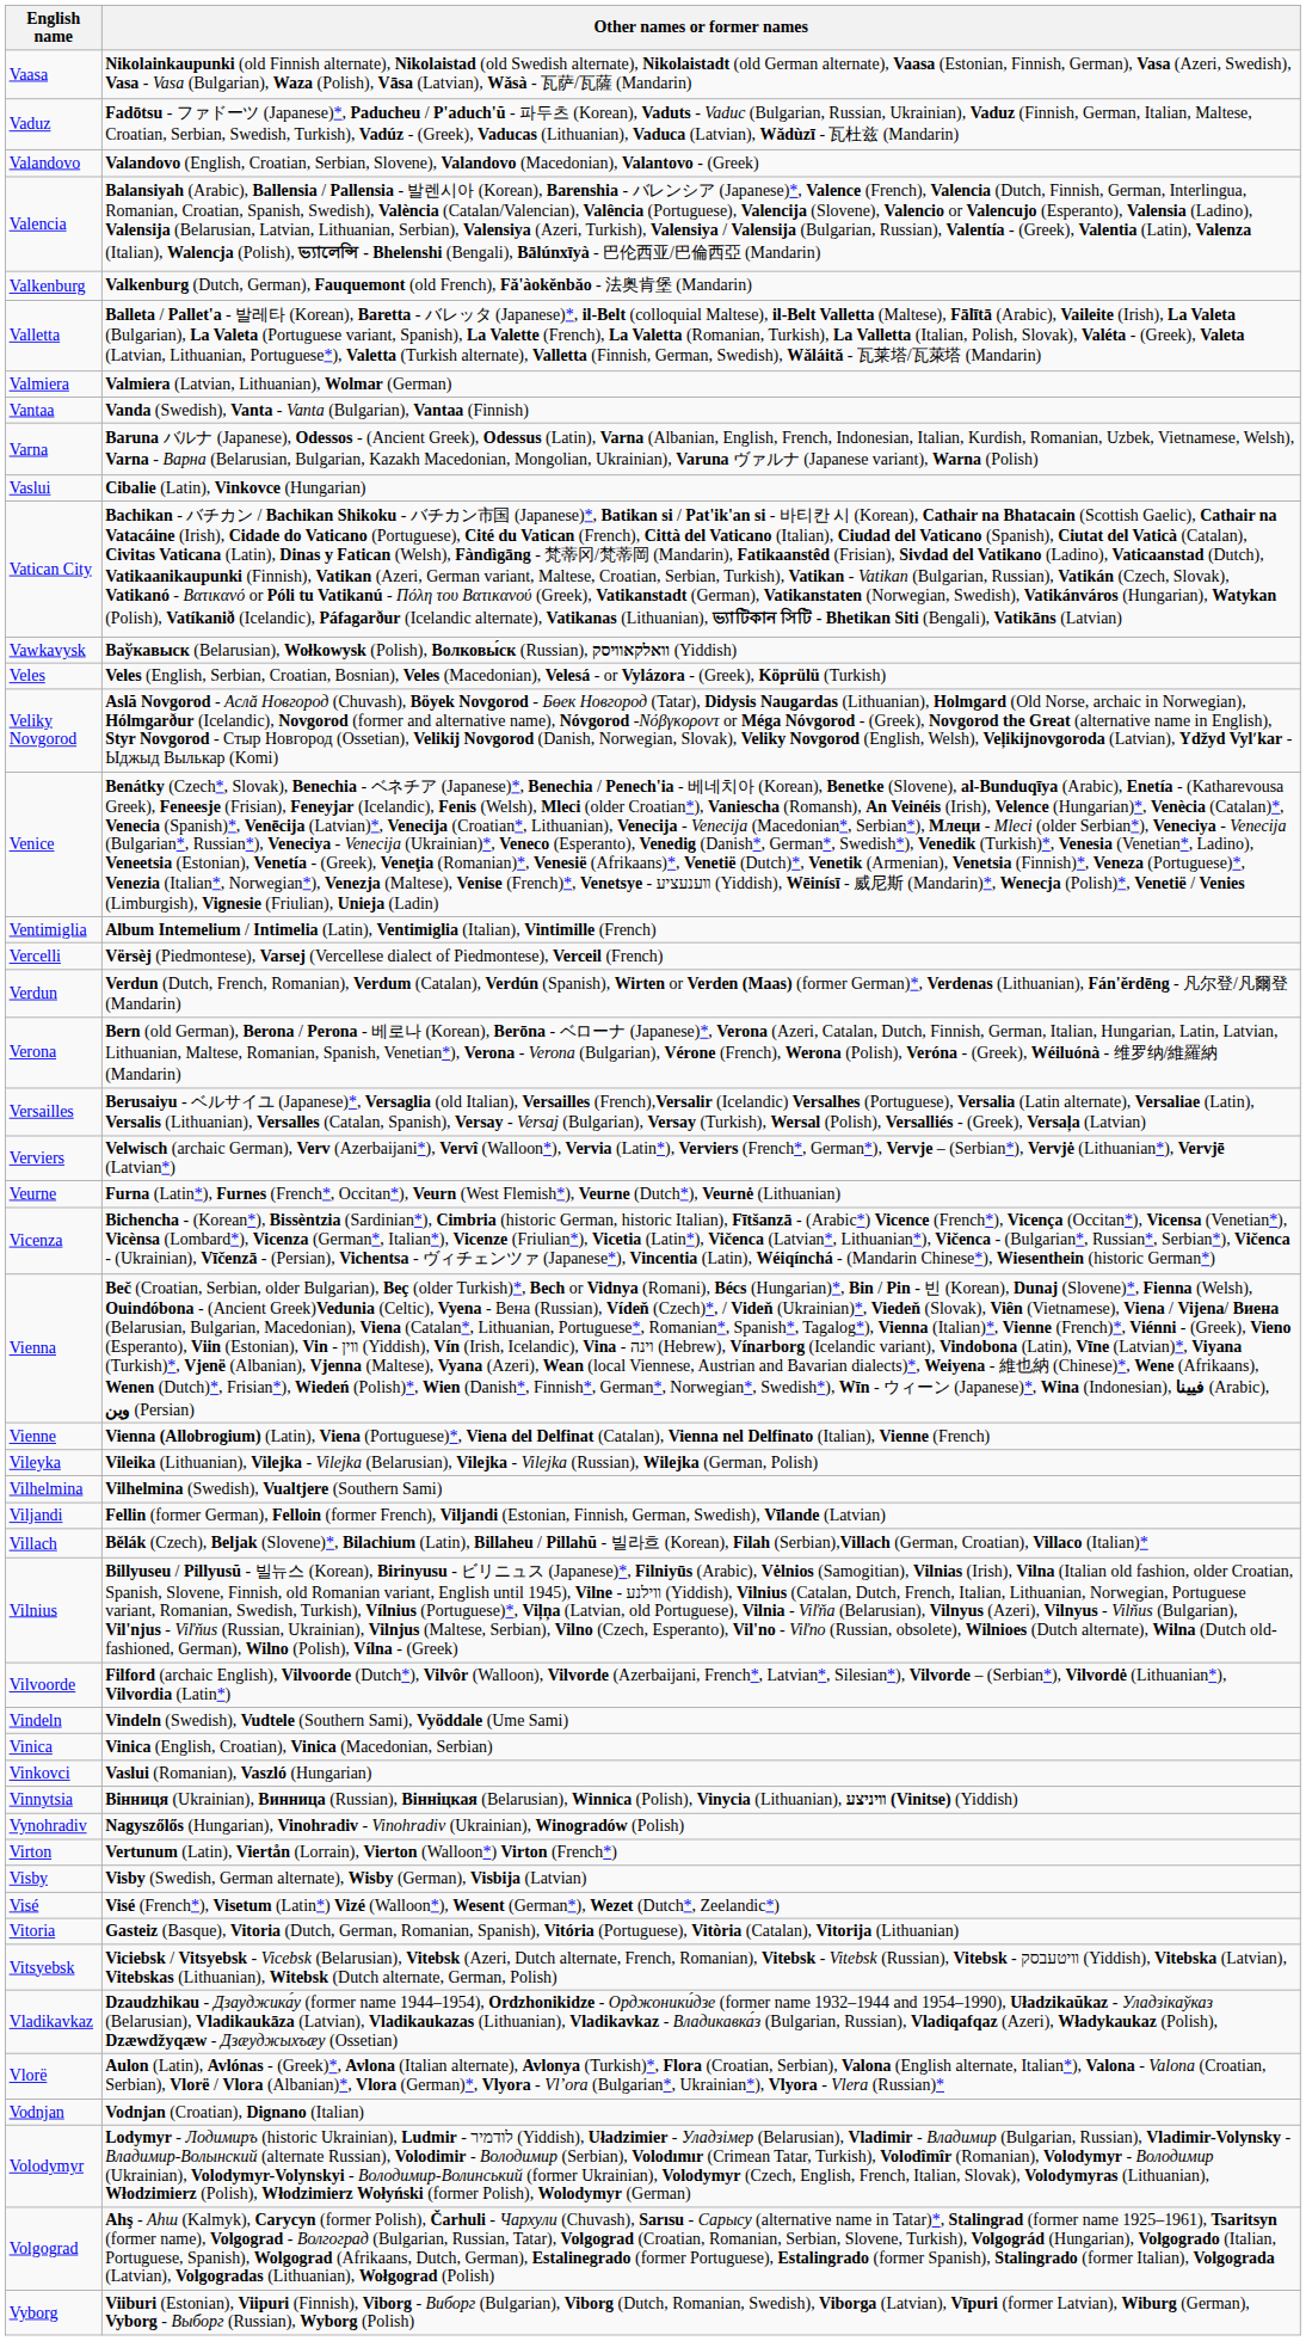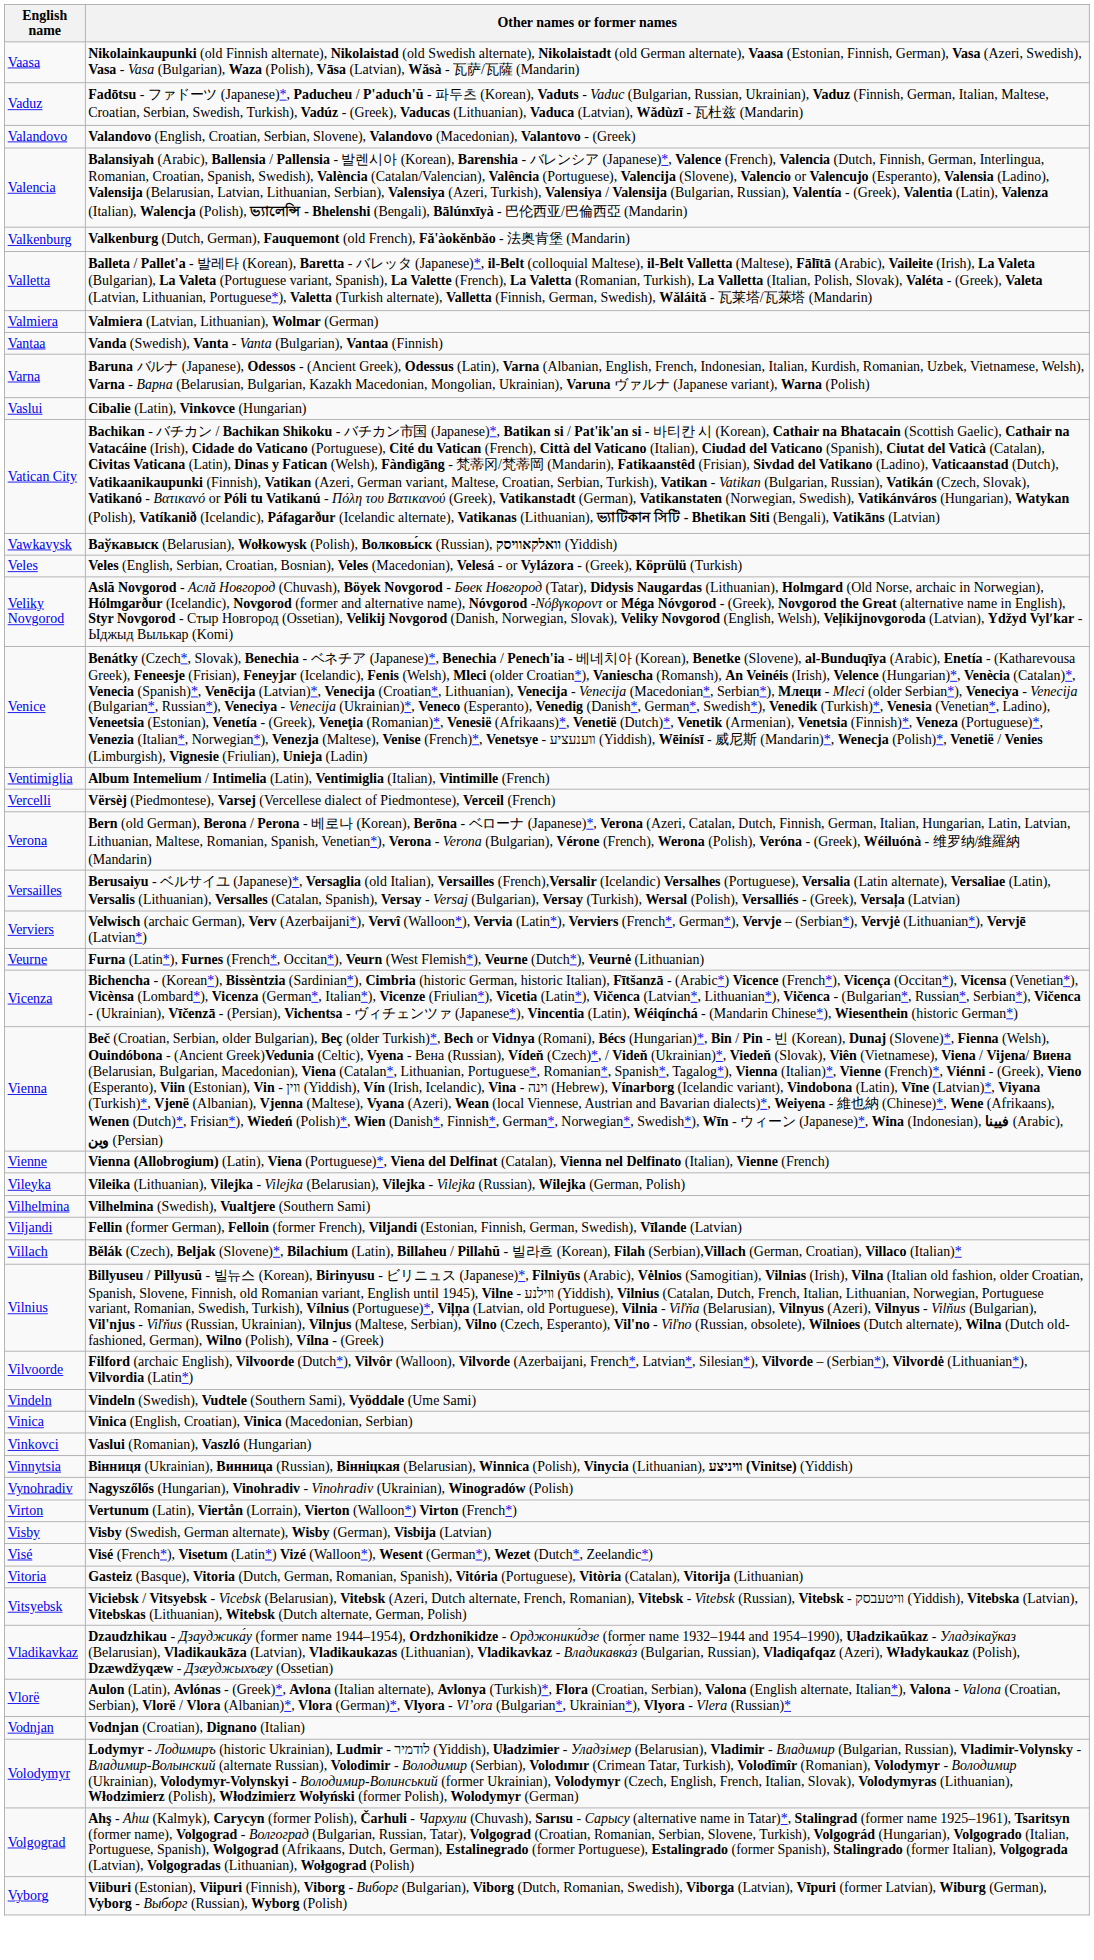- row: Verdun | Verdun (Dutch, French, Romanian), Verdum (Catalan), Verdún (Spanish), Wirten or Verden (Maas) (former German)*, Verdenas (Lithuanian), Fán'ěrdēng - 凡尔登/凡爾登 (Mandarin)
